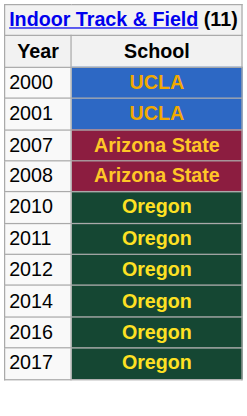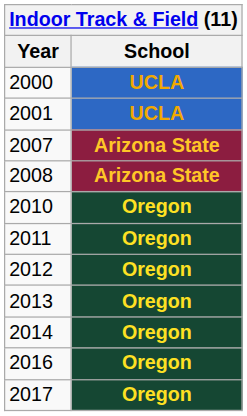+ row: 2013 | Oregon
